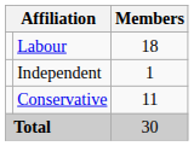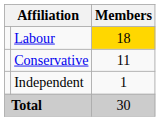Labour | Members: no background -> gold background
rows swapped: Conservative <-> Independent
